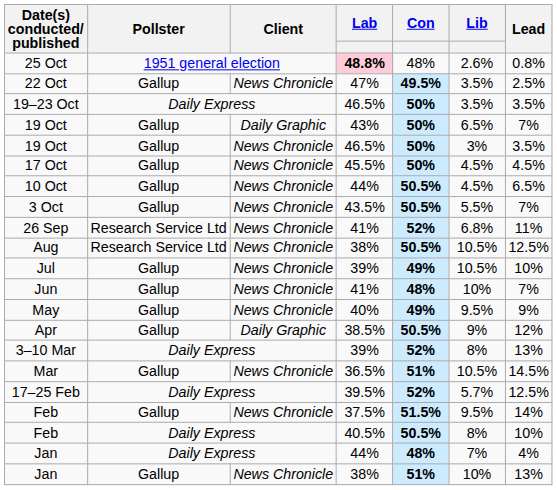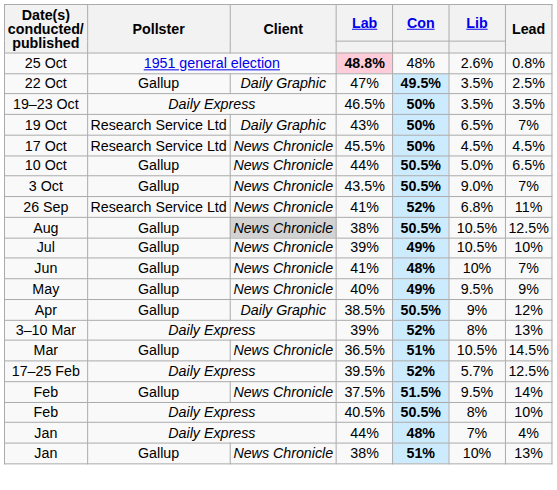22 Oct | Client: News Chronicle -> Daily Graphic
19 Oct / 43% | Pollster: Gallup -> Research Service Ltd
- row: 19 Oct | Gallup | News Chronicle | 46.5% | 50% | 3% | 3.5%
17 Oct | Pollster: Gallup -> Research Service Ltd
10 Oct | Lib: 4.5% -> 5.0%
3 Oct | Lib: 5.5% -> 9.0%
Aug | Pollster: Research Service Ltd -> Gallup
Aug | Client: no background -> lightgrey background
